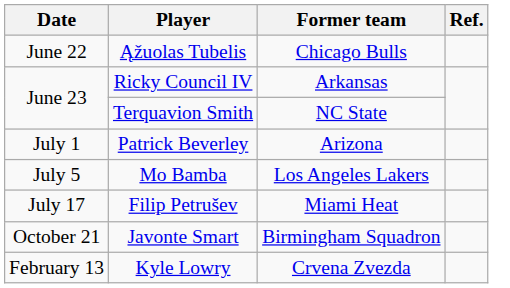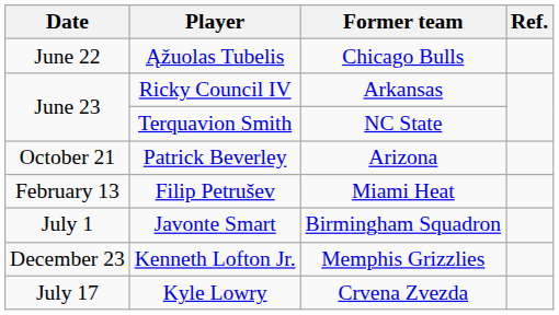Patrick Beverley | Date: July 1 -> October 21
- row: July 5 | Mo Bamba | Los Angeles Lakers
Filip Petrušev | Date: July 17 -> February 13
Javonte Smart | Date: October 21 -> July 1
+ row: December 23 | Kenneth Lofton Jr. | Memphis Grizzlies
Kyle Lowry | Date: February 13 -> July 17
